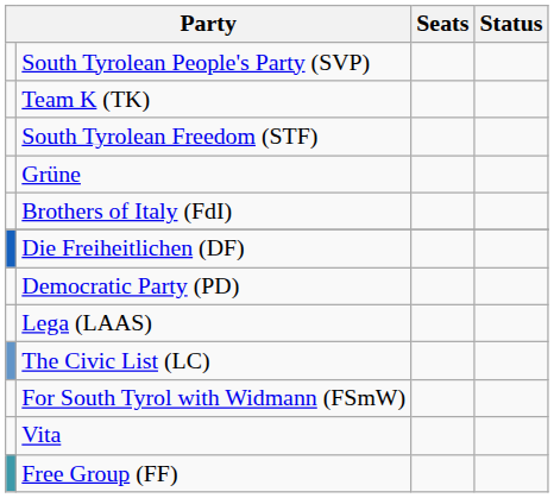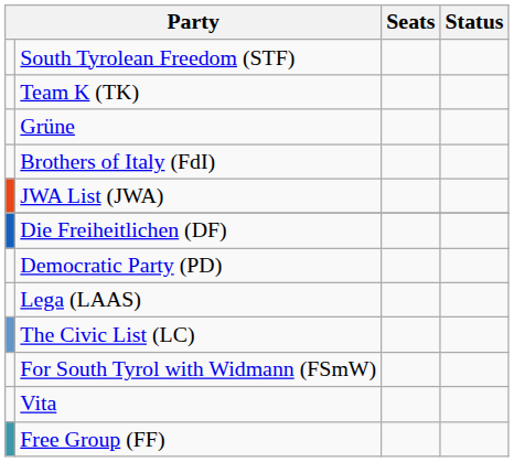- row: South Tyrolean People's Party (SVP)
rows swapped: Team K (TK) <-> South Tyrolean Freedom (STF)
+ row: JWA List (JWA)
